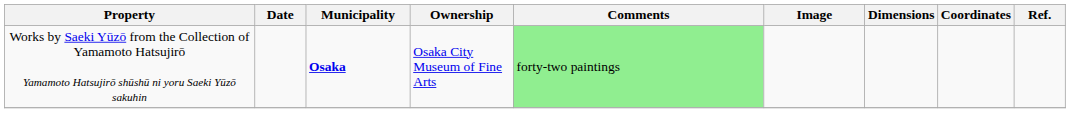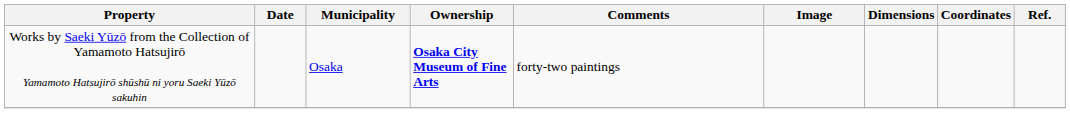row 2 | Municipality: bold -> normal
row 2 | Ownership: normal -> bold
row 2 | Comments: lightgreen background -> no background
